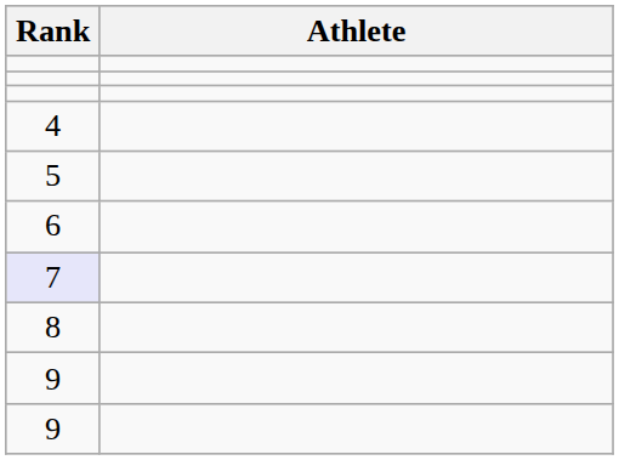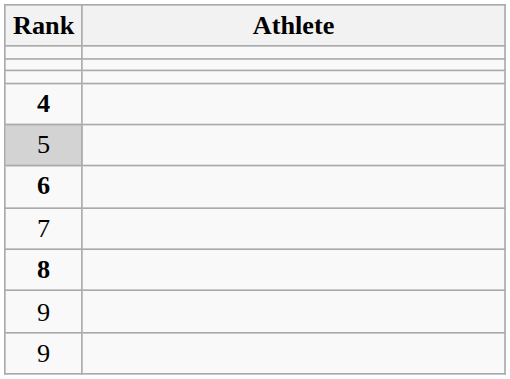row 5 | Rank: normal -> bold
row 6 | Rank: no background -> lightgrey background
row 7 | Rank: normal -> bold
row 8 | Rank: lavender background -> no background
row 9 | Rank: normal -> bold
